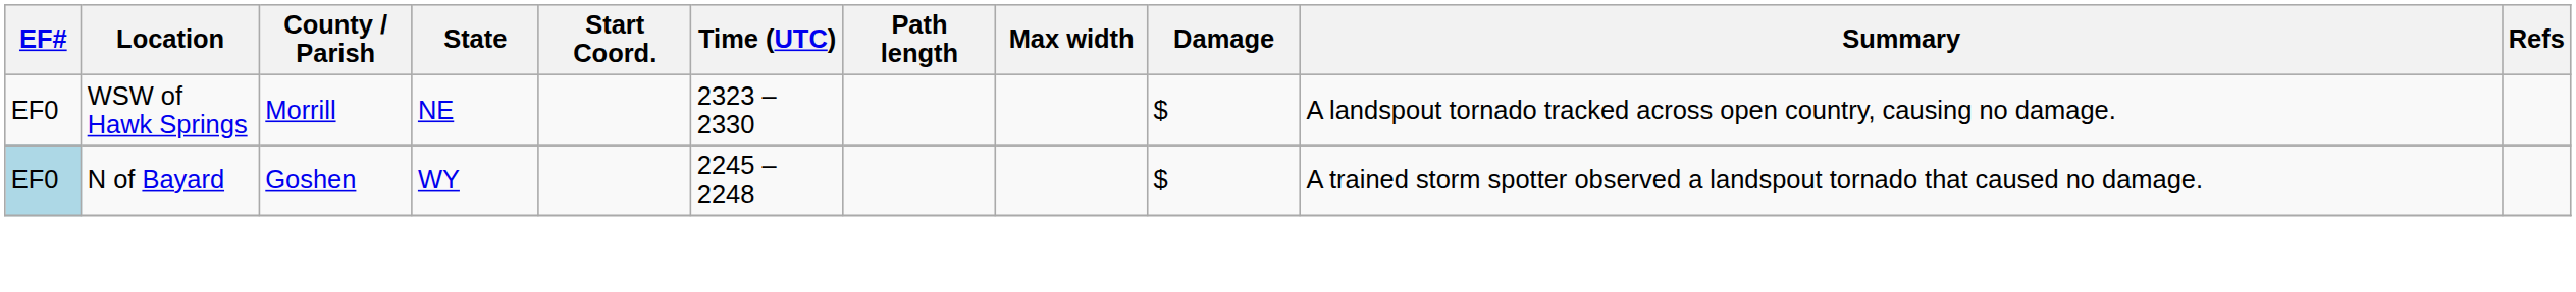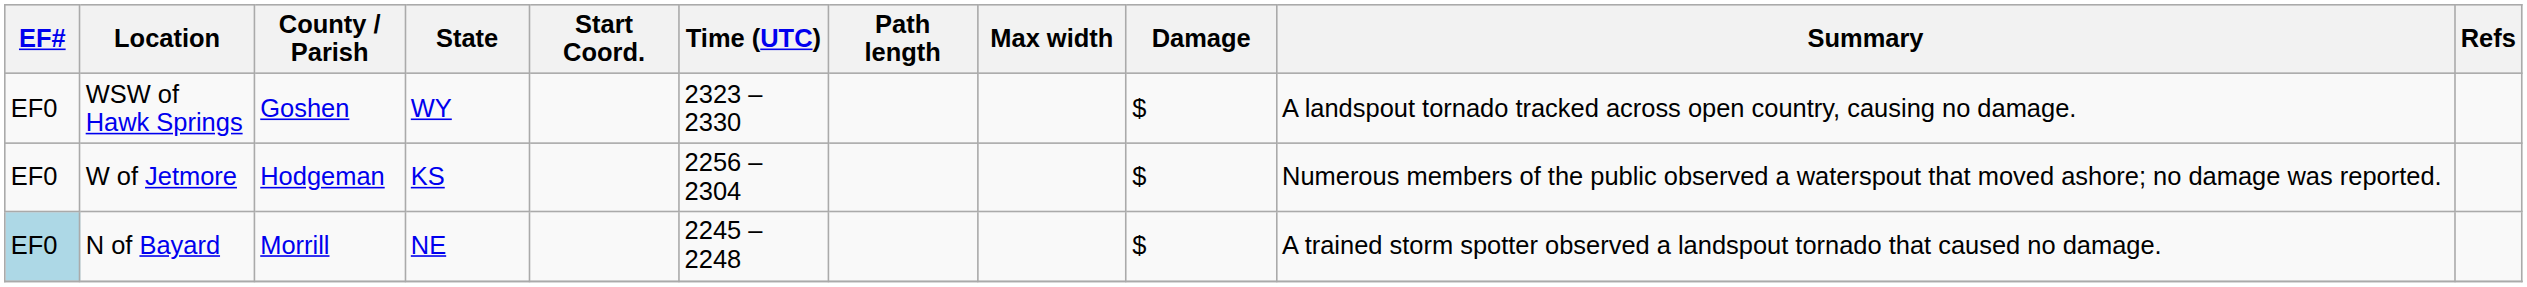WSW of Hawk Springs | County / Parish: Morrill -> Goshen
WSW of Hawk Springs | State: NE -> WY
+ row: EF0 | W of Jetmore | Hodgeman | KS | 2256 – 2304 | $ | Numerous members of the public observed a waterspout that moved ashore; no damage was reported.
N of Bayard | County / Parish: Goshen -> Morrill
N of Bayard | State: WY -> NE
